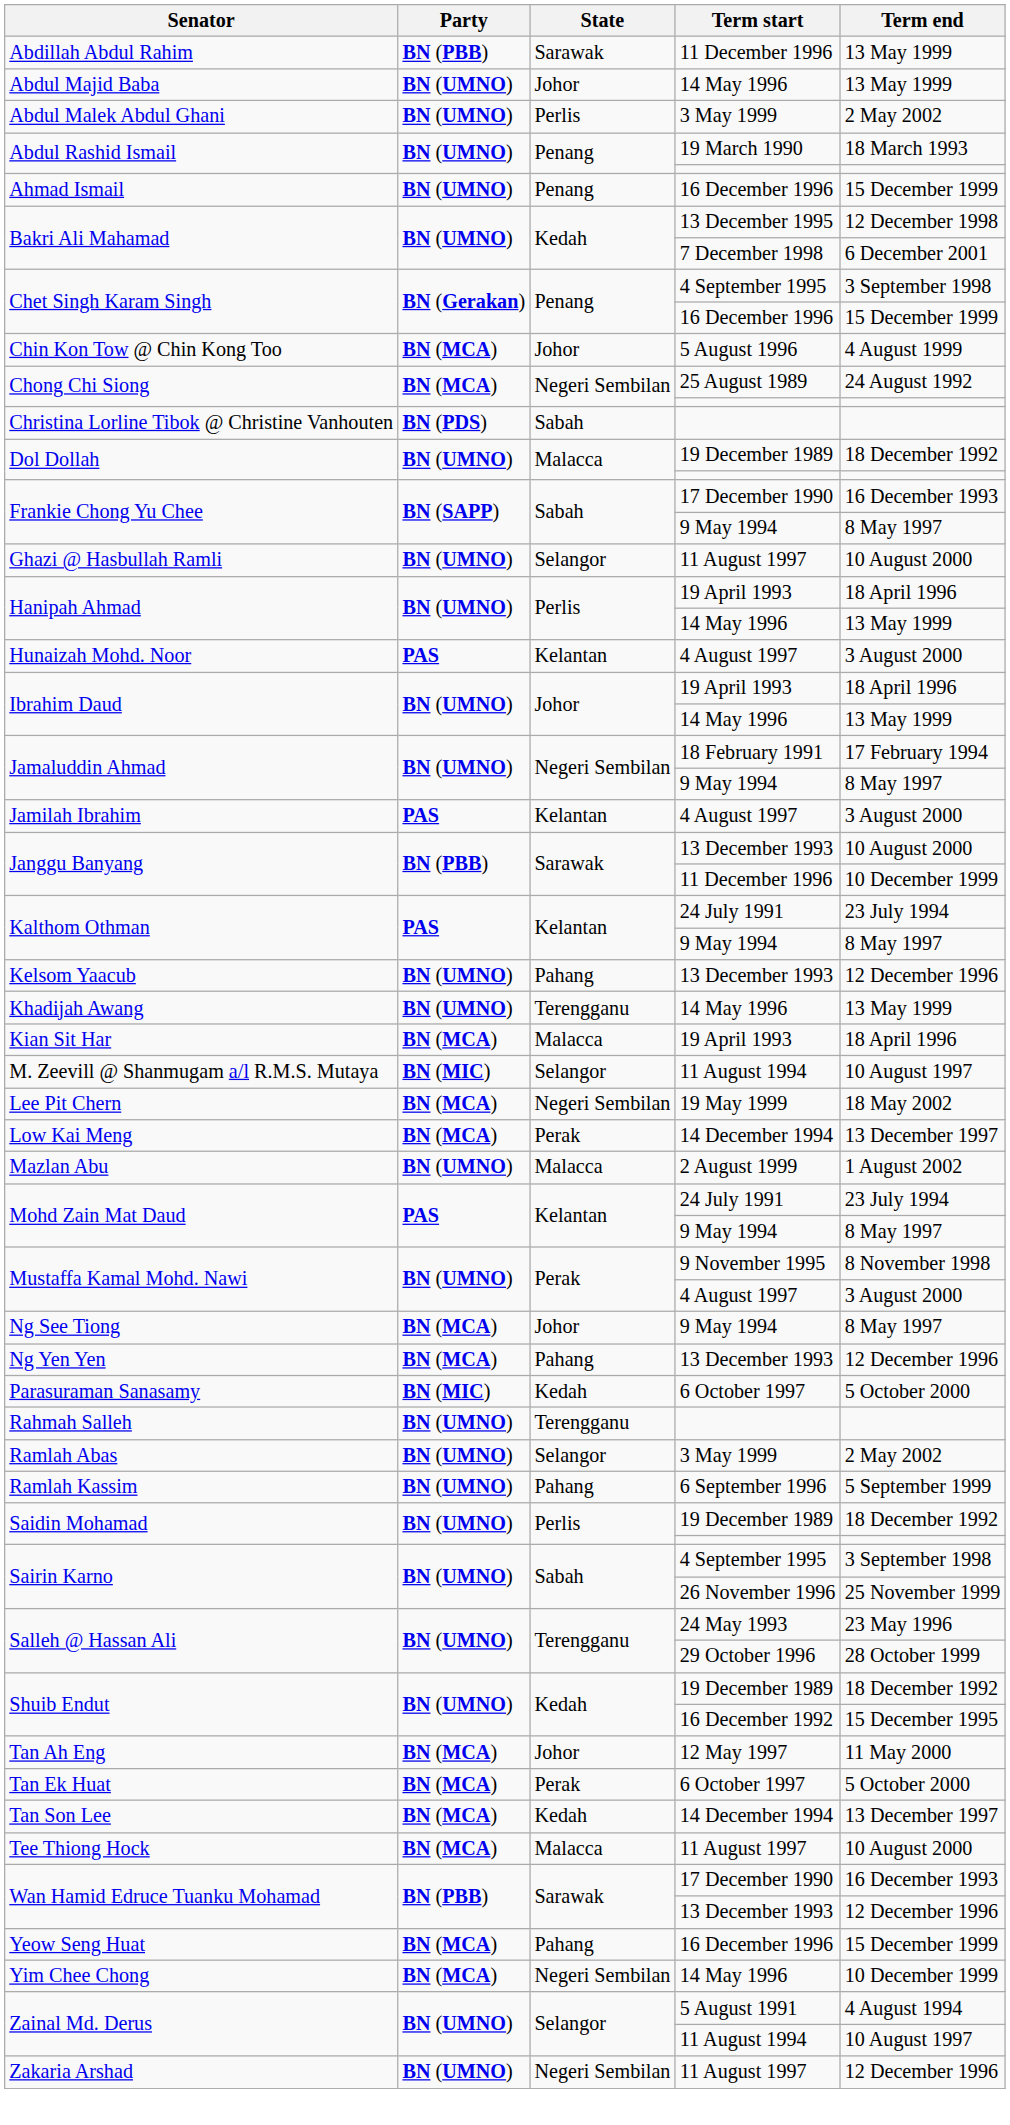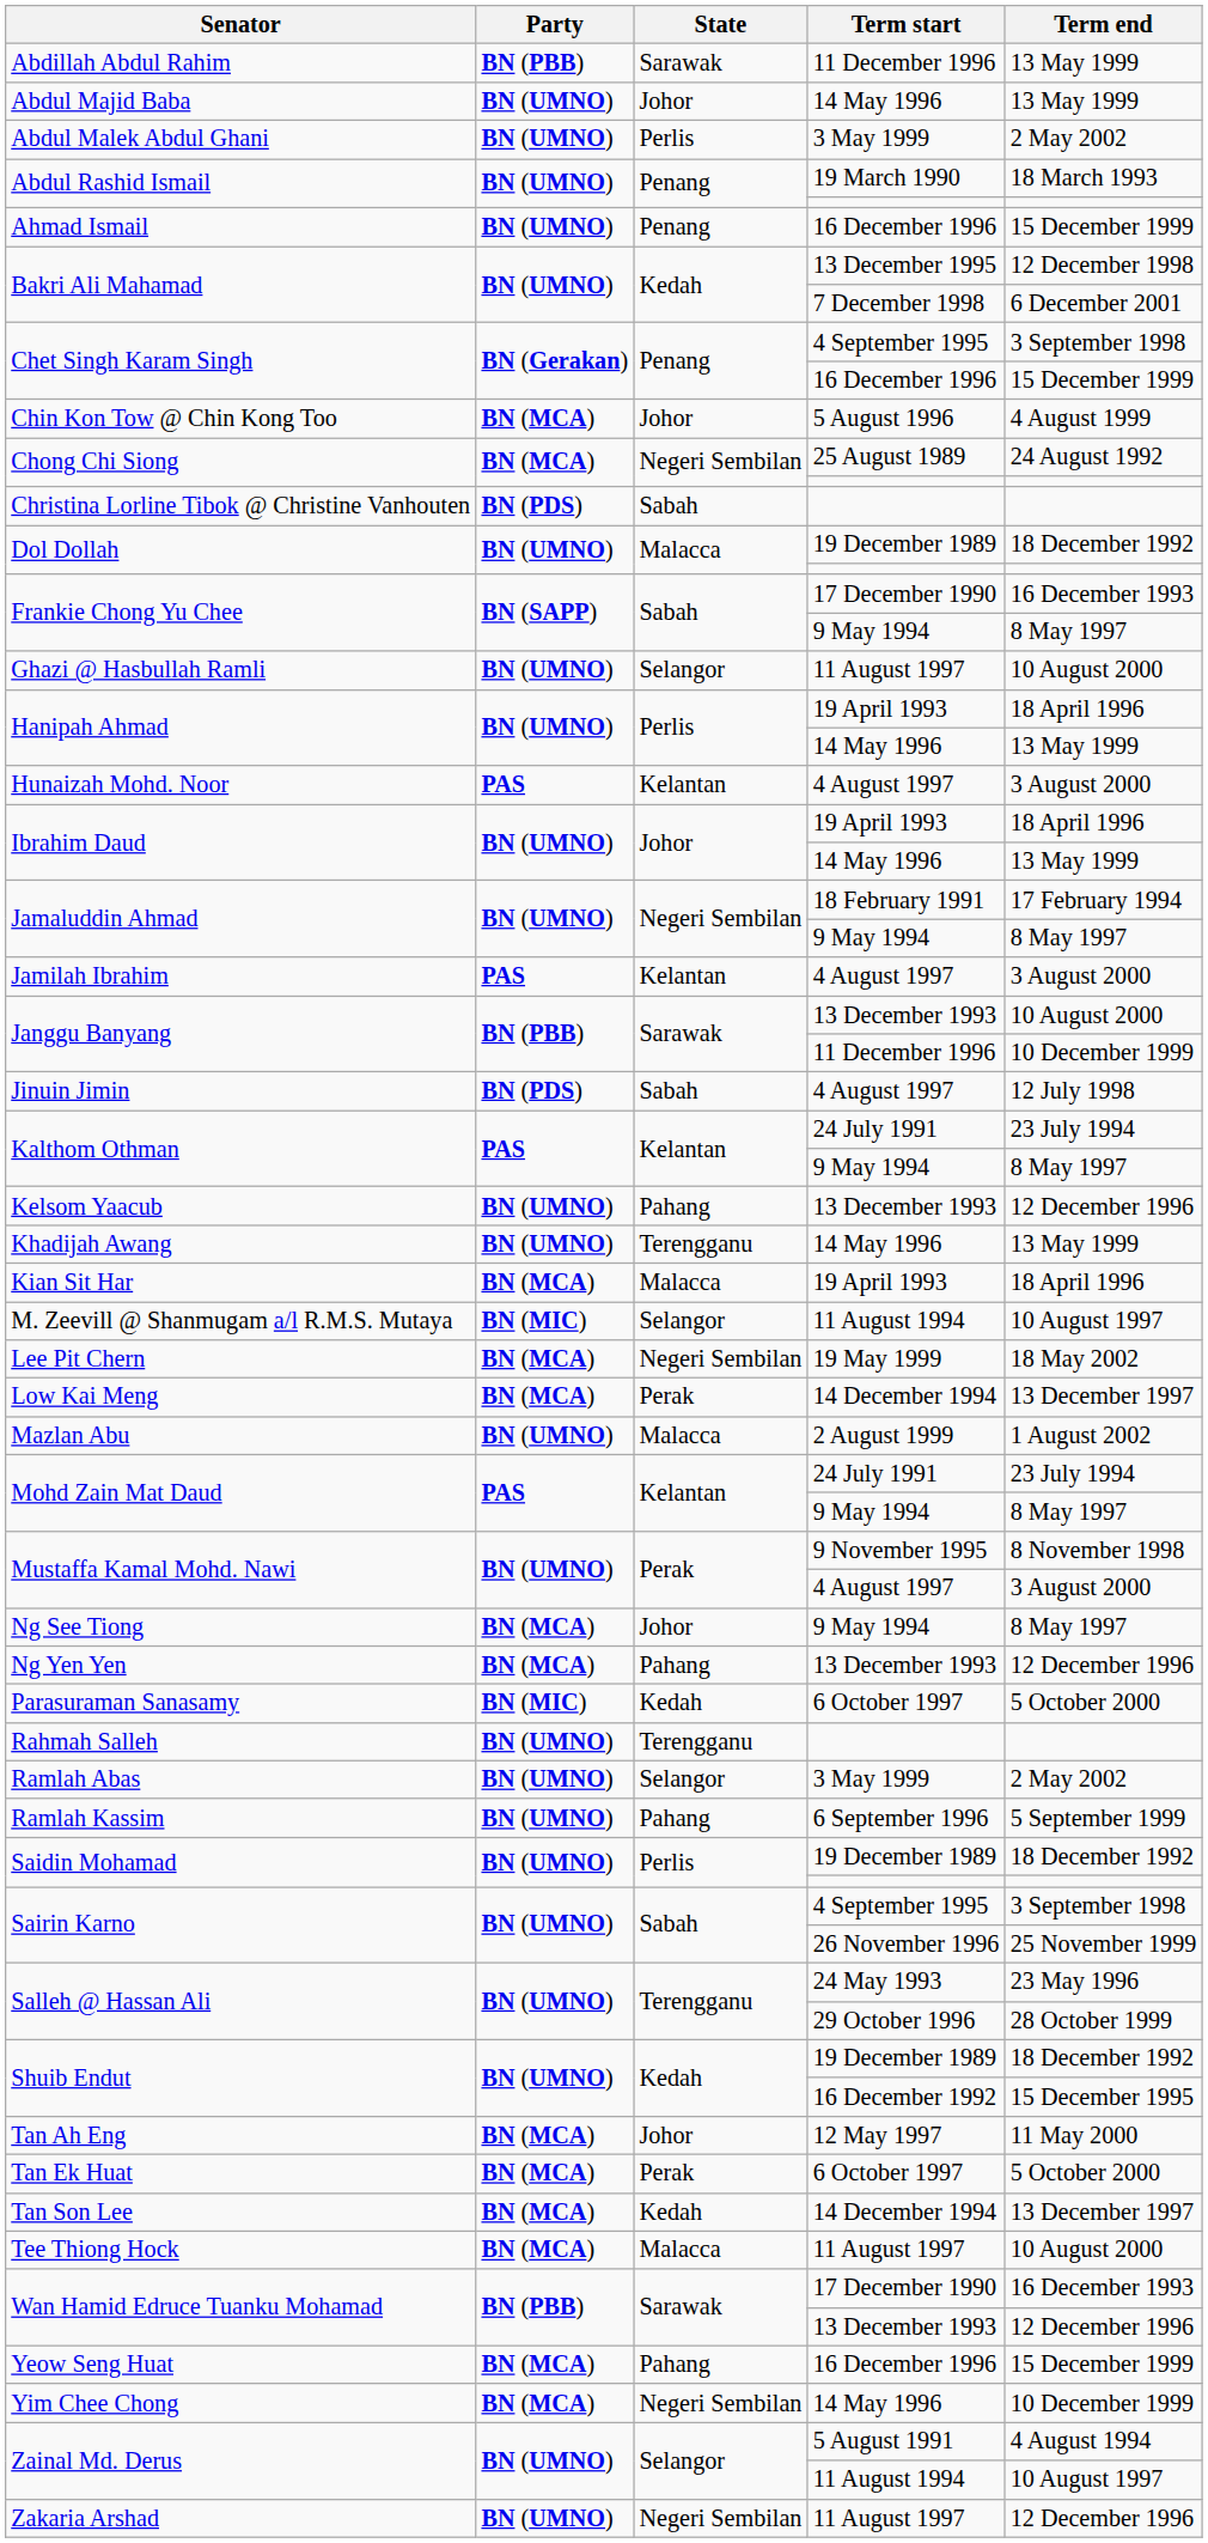+ row: Jinuin Jimin | BN (PDS) | Sabah | 4 August 1997 | 12 July 1998
